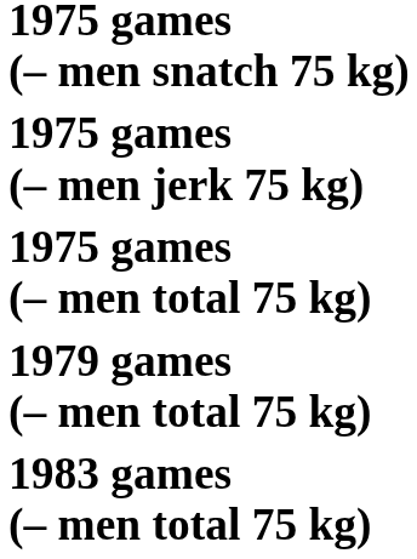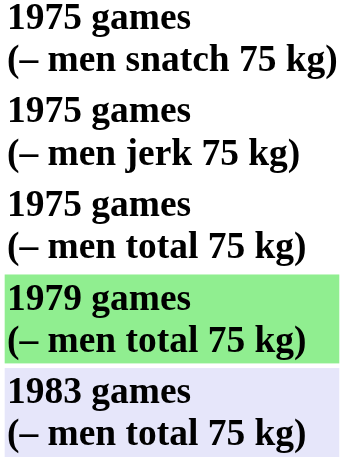1979 games (– men total 75 kg) | 1975 games (– men snatch 75 kg): no background -> lightgreen background
1983 games (– men total 75 kg) | 1975 games (– men snatch 75 kg): no background -> lavender background
